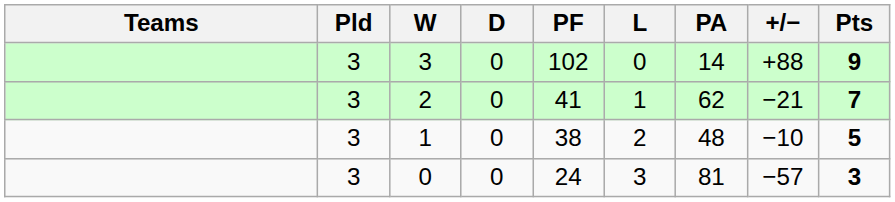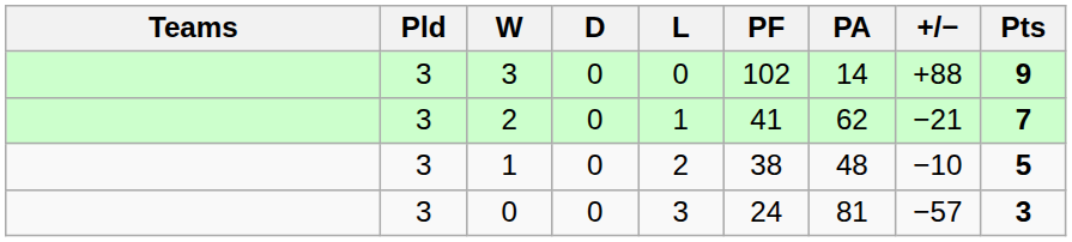columns swapped: L <-> PF
